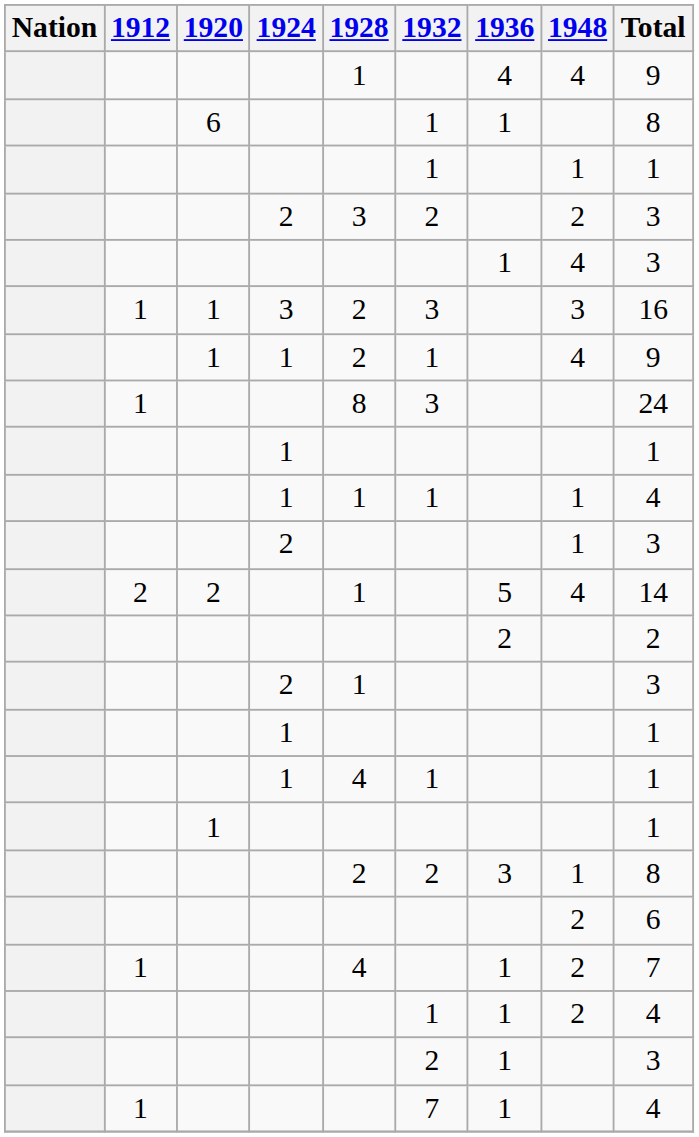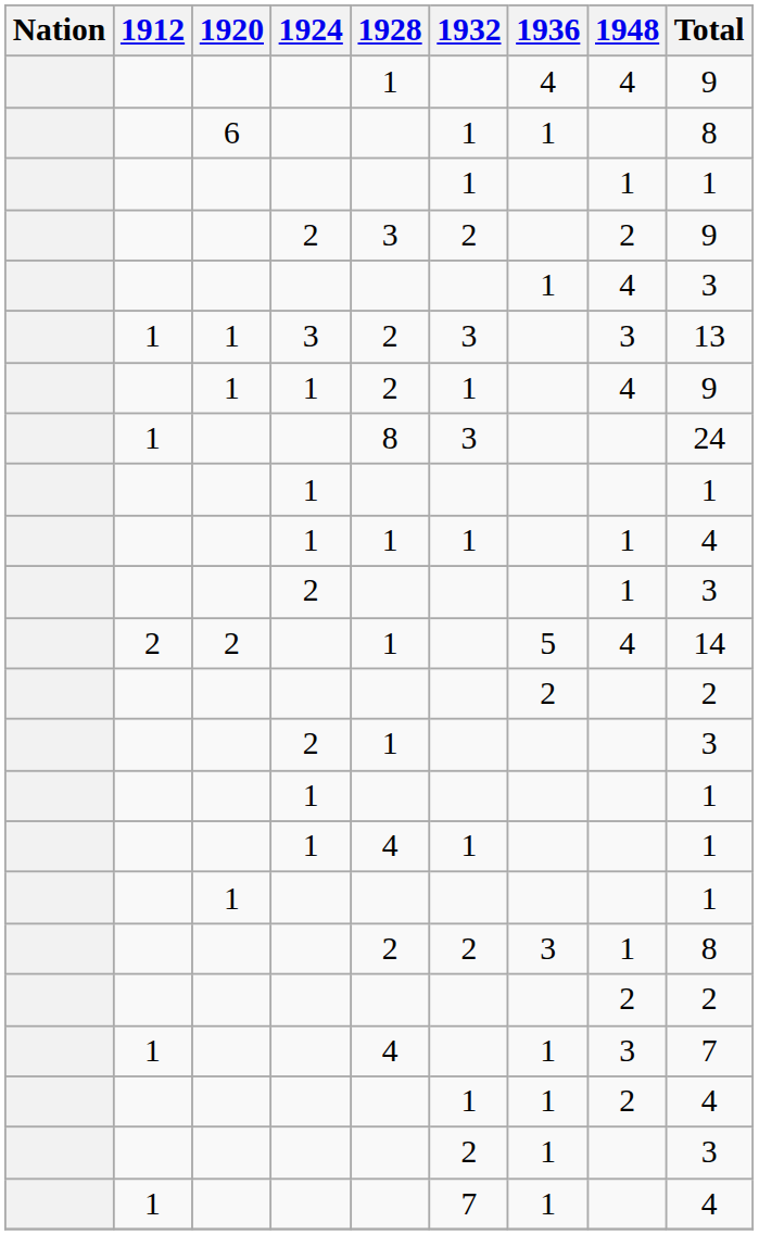row 5 | Total: 3 -> 9
row 7 | Total: 16 -> 13
row 20 | Total: 6 -> 2
row 21 | 1948: 2 -> 3
